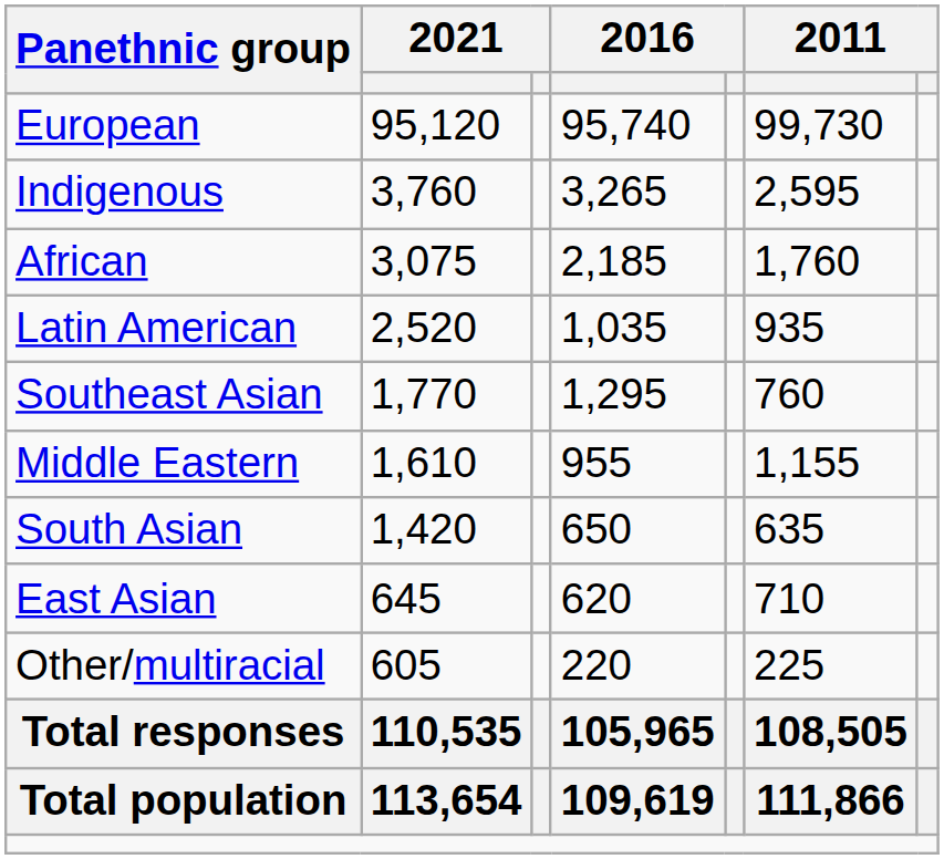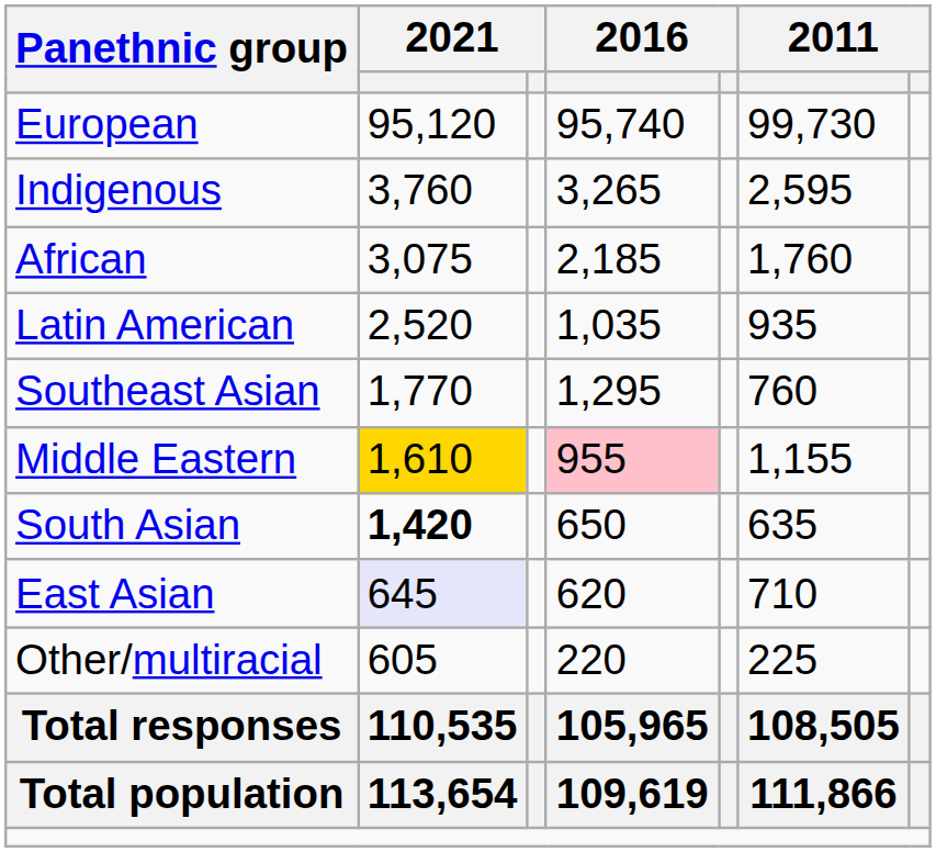Middle Eastern | column 2: no background -> gold background
Middle Eastern | column 4: no background -> pink background
South Asian | column 2: normal -> bold
East Asian | column 2: no background -> lavender background
